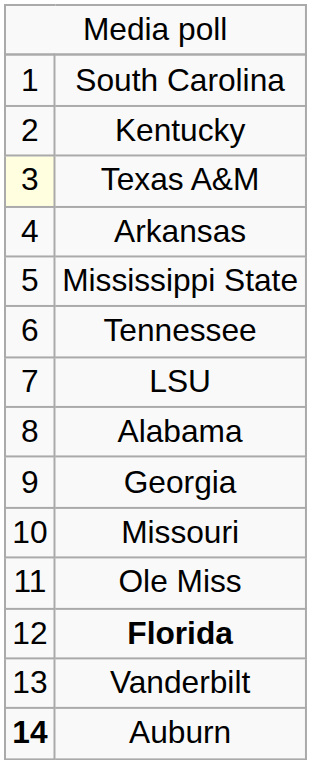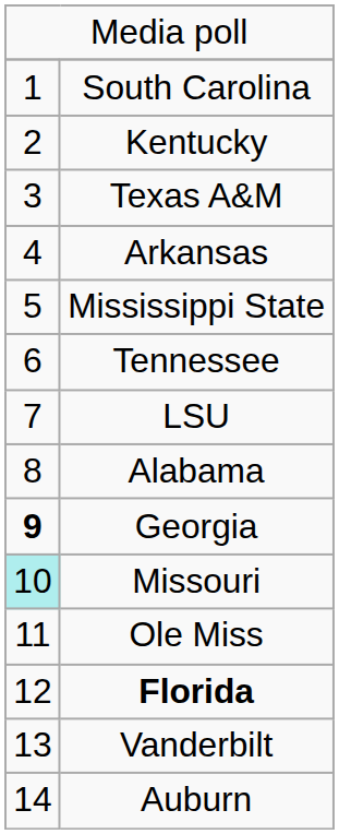Texas A&M | column 1: lightyellow background -> no background
Georgia | column 1: normal -> bold
Missouri | column 1: no background -> paleturquoise background
Auburn | column 1: bold -> normal
